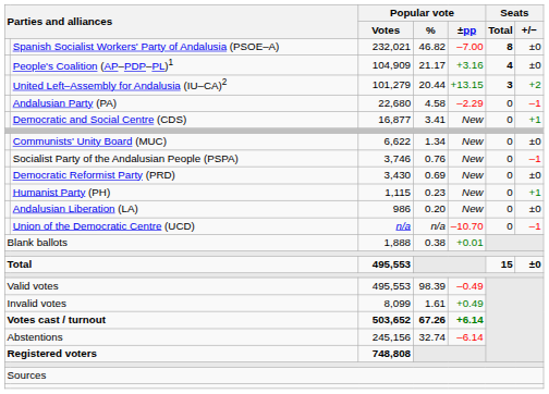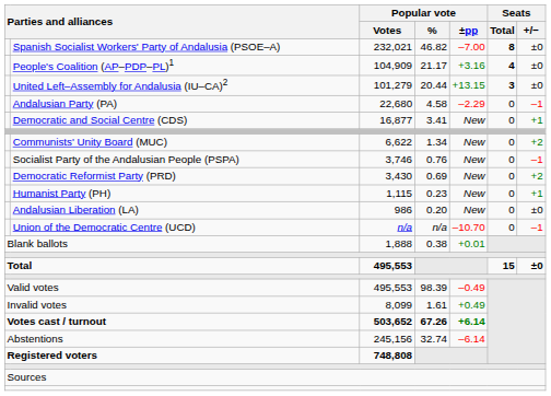United Left–Assembly for Andalusia (IU–CA)2 | Seats / +/−: +2 -> ±0
Communists' Unity Board (MUC) | Seats / +/−: ±0 -> +2
Democratic Reformist Party (PRD) | Seats / +/−: ±0 -> +2
